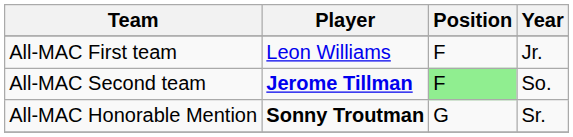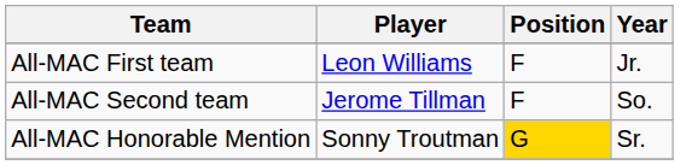row 3 | Player: bold -> normal
row 3 | Position: lightgreen background -> no background
row 4 | Player: bold -> normal
row 4 | Position: no background -> gold background
